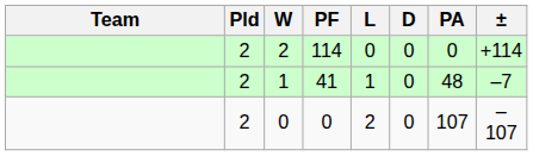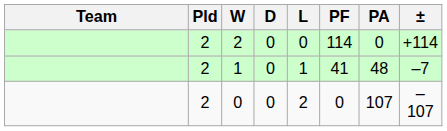columns swapped: D <-> PF
